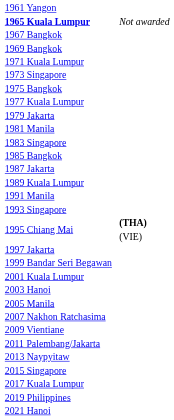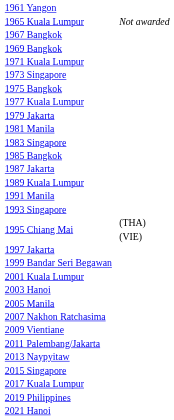1965 Kuala Lumpur | column 1: bold -> normal
1995 Chiang Mai / (THA) | column 2: bold -> normal
